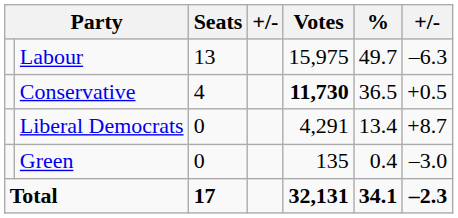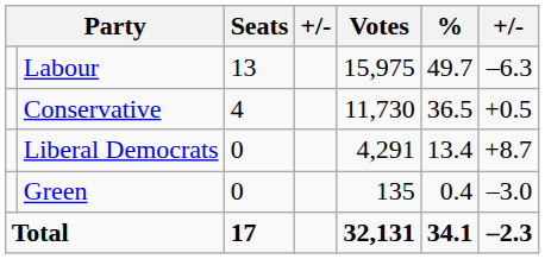Conservative | Votes: bold -> normal
